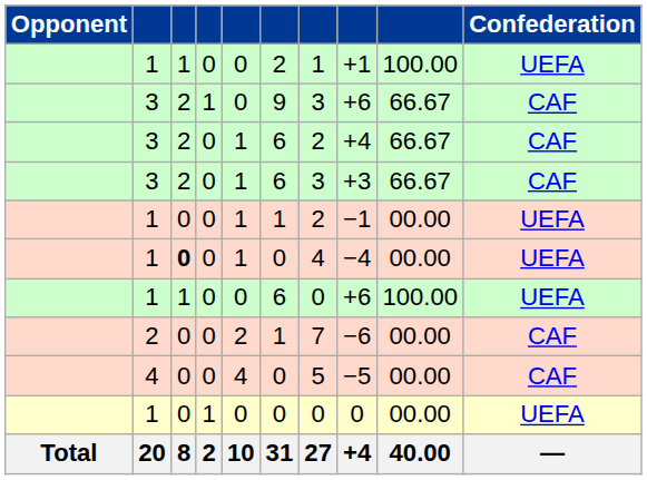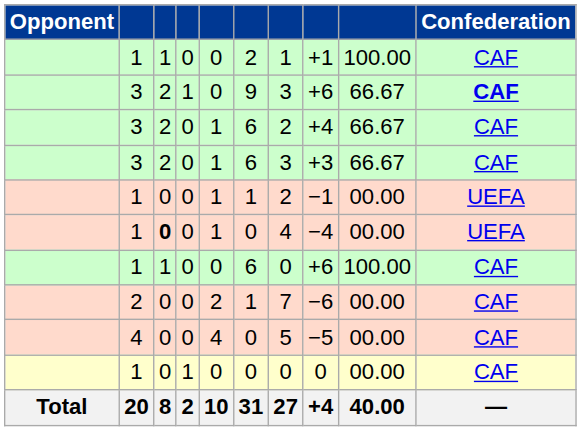row 2 | Confederation: UEFA -> CAF
row 3 | Confederation: normal -> bold
row 8 | Confederation: UEFA -> CAF
row 11 | Confederation: UEFA -> CAF
